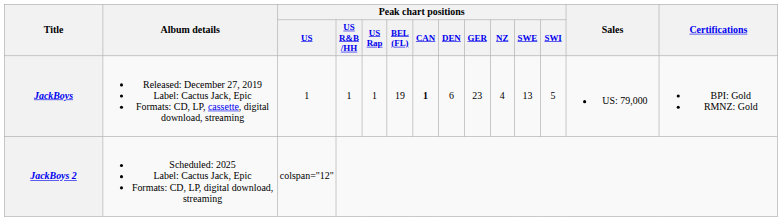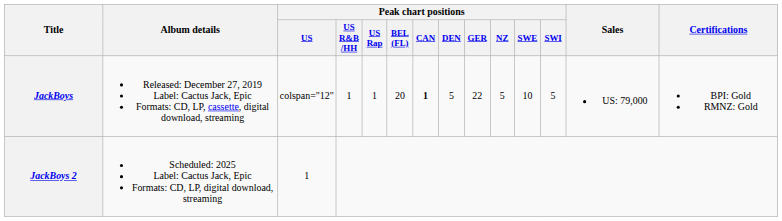JackBoys | Peak chart positions / US: 1 -> colspan="12"
JackBoys | Peak chart positions / BEL (FL): 19 -> 20
JackBoys | Peak chart positions / DEN: 6 -> 5
JackBoys | Peak chart positions / GER: 23 -> 22
JackBoys | Peak chart positions / NZ: 4 -> 5
JackBoys | Peak chart positions / SWE: 13 -> 10
JackBoys 2 | Peak chart positions / US: colspan="12" -> 1
